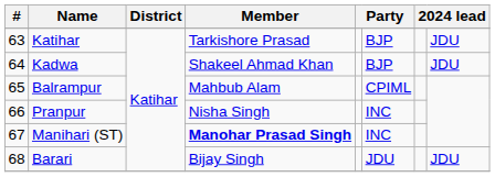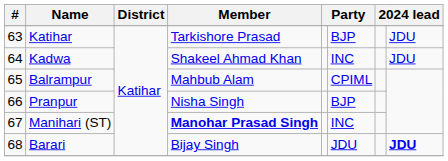Kadwa | column 6: BJP -> INC
Pranpur | column 6: INC -> BJP
Barari | column 8: normal -> bold
